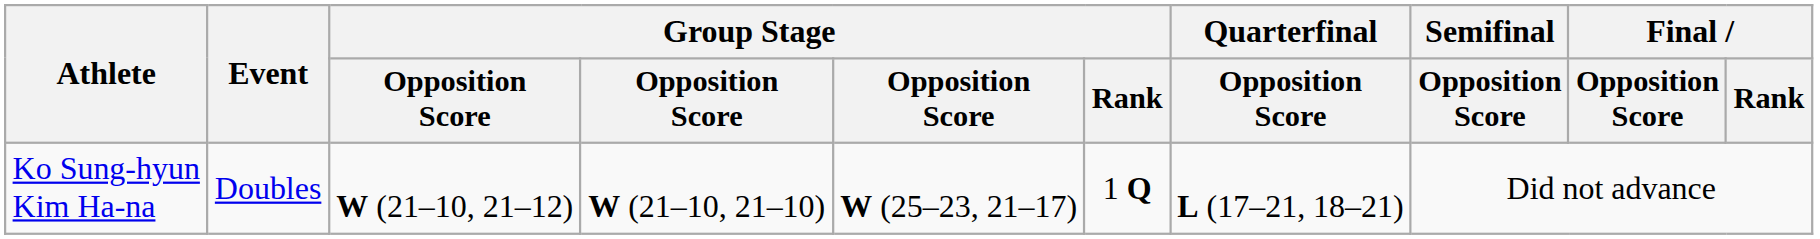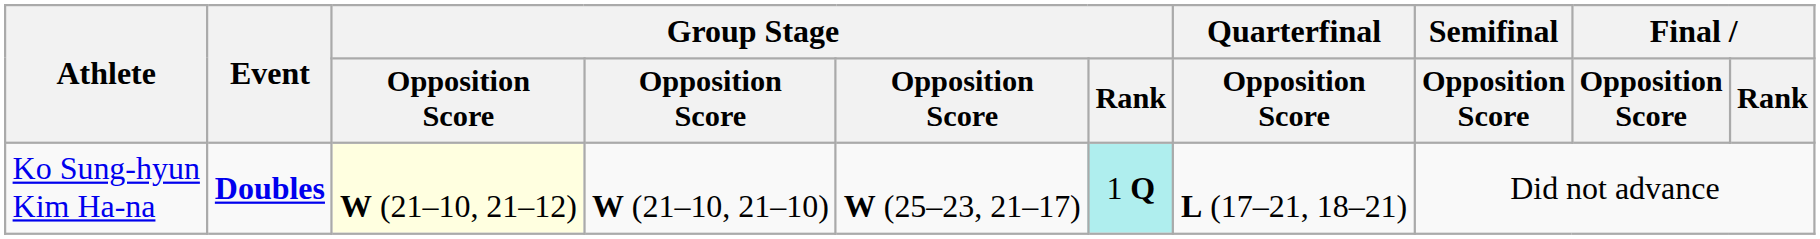Ko Sung-hyun Kim Ha-na | Event: normal -> bold
Ko Sung-hyun Kim Ha-na | column 3: no background -> lightyellow background
Ko Sung-hyun Kim Ha-na | Group Stage / Rank: no background -> paleturquoise background
